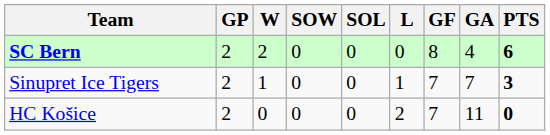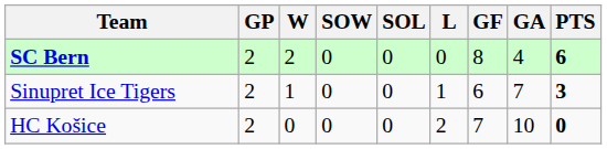Sinupret Ice Tigers | GF: 7 -> 6
HC Košice | GA: 11 -> 10
